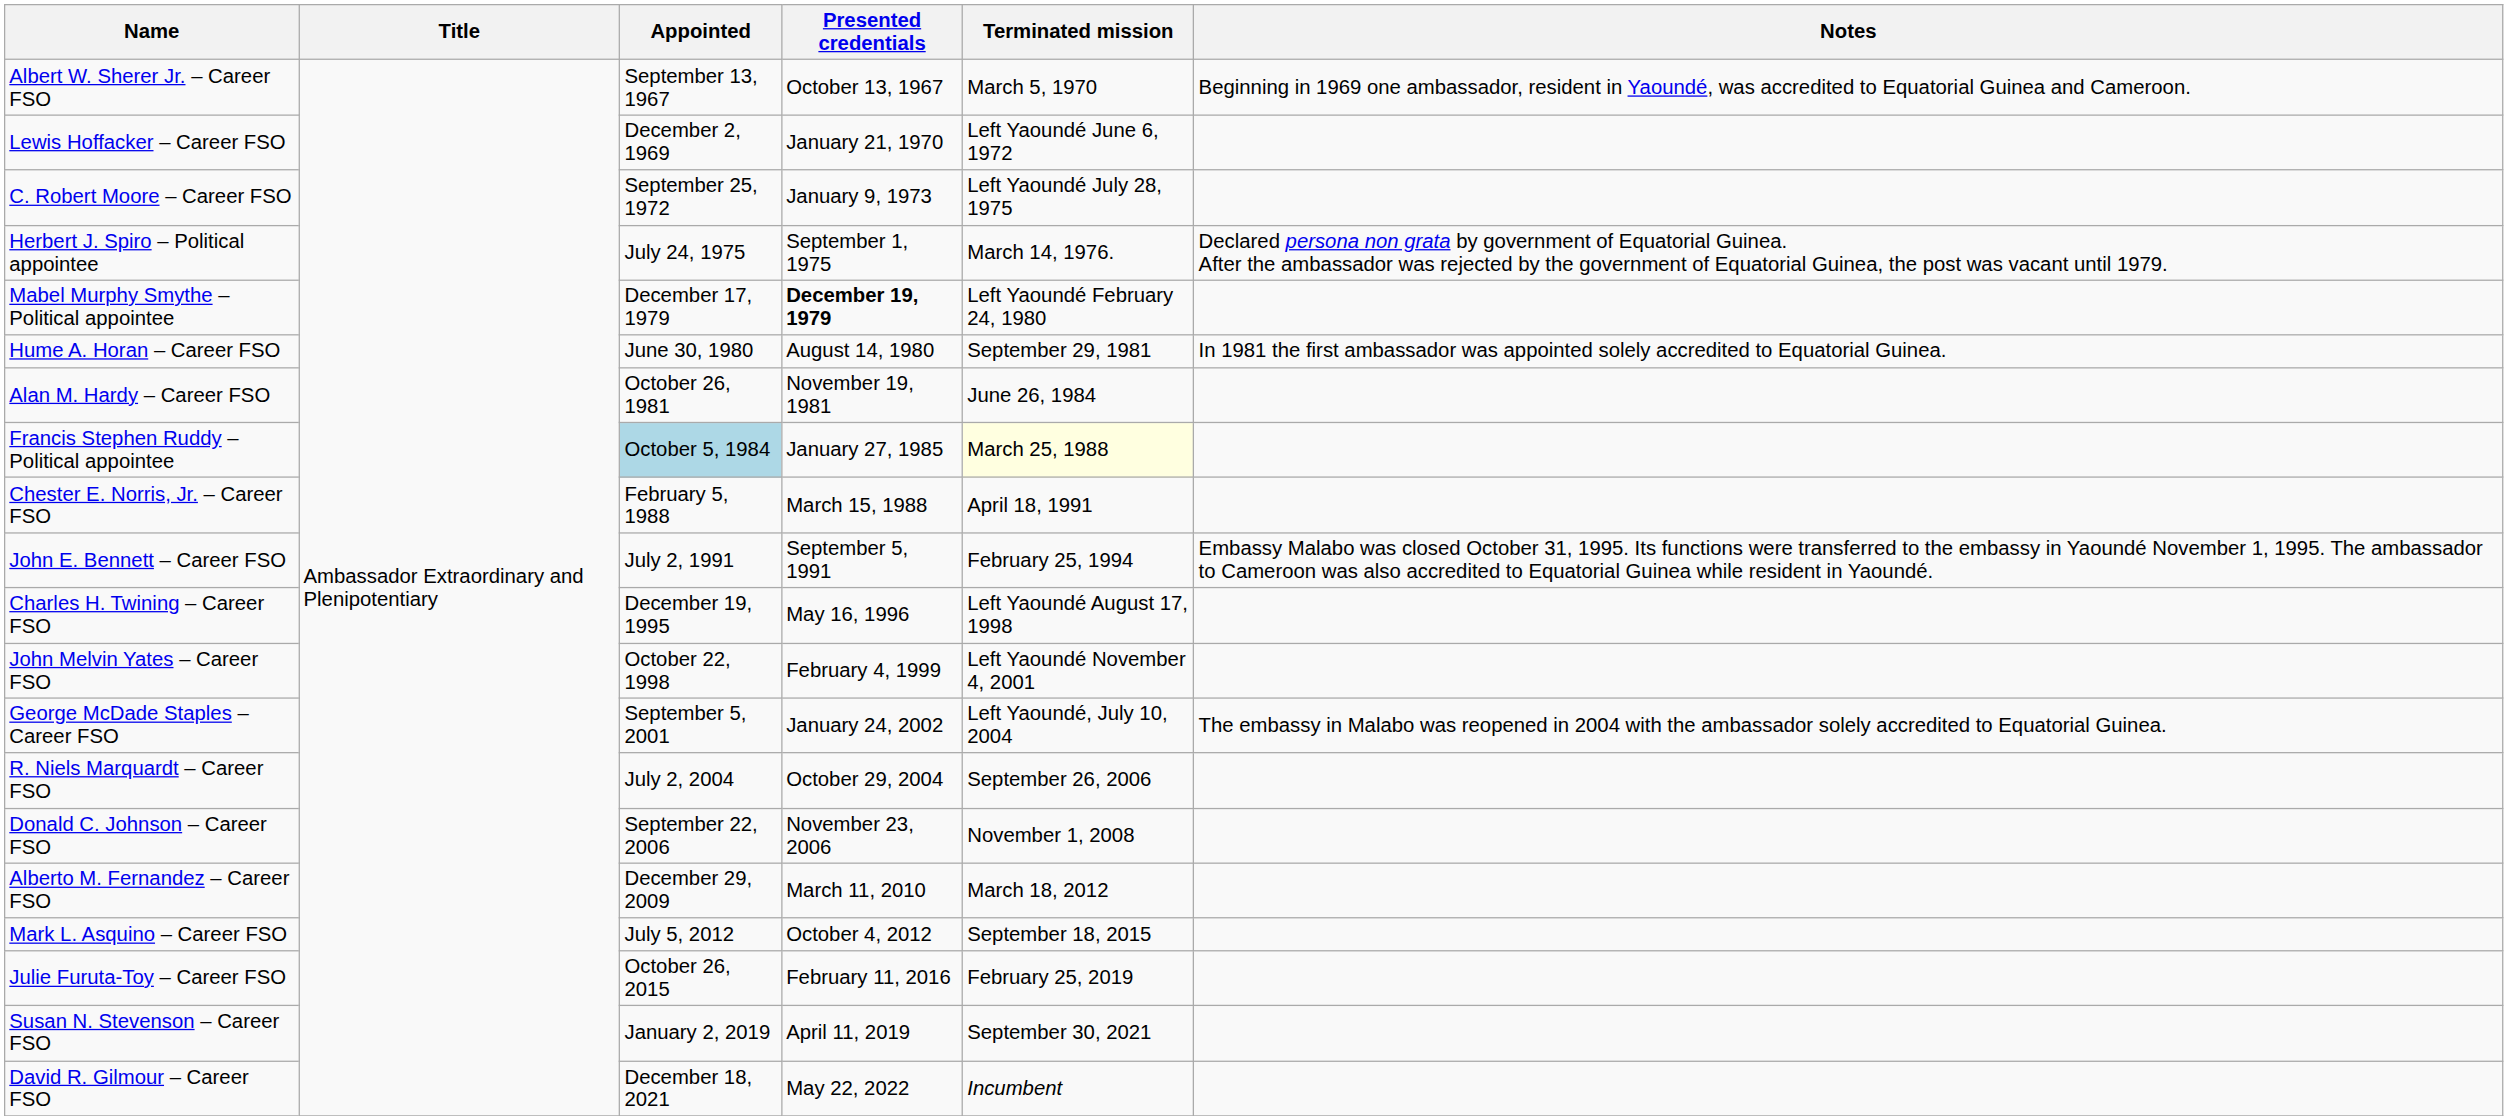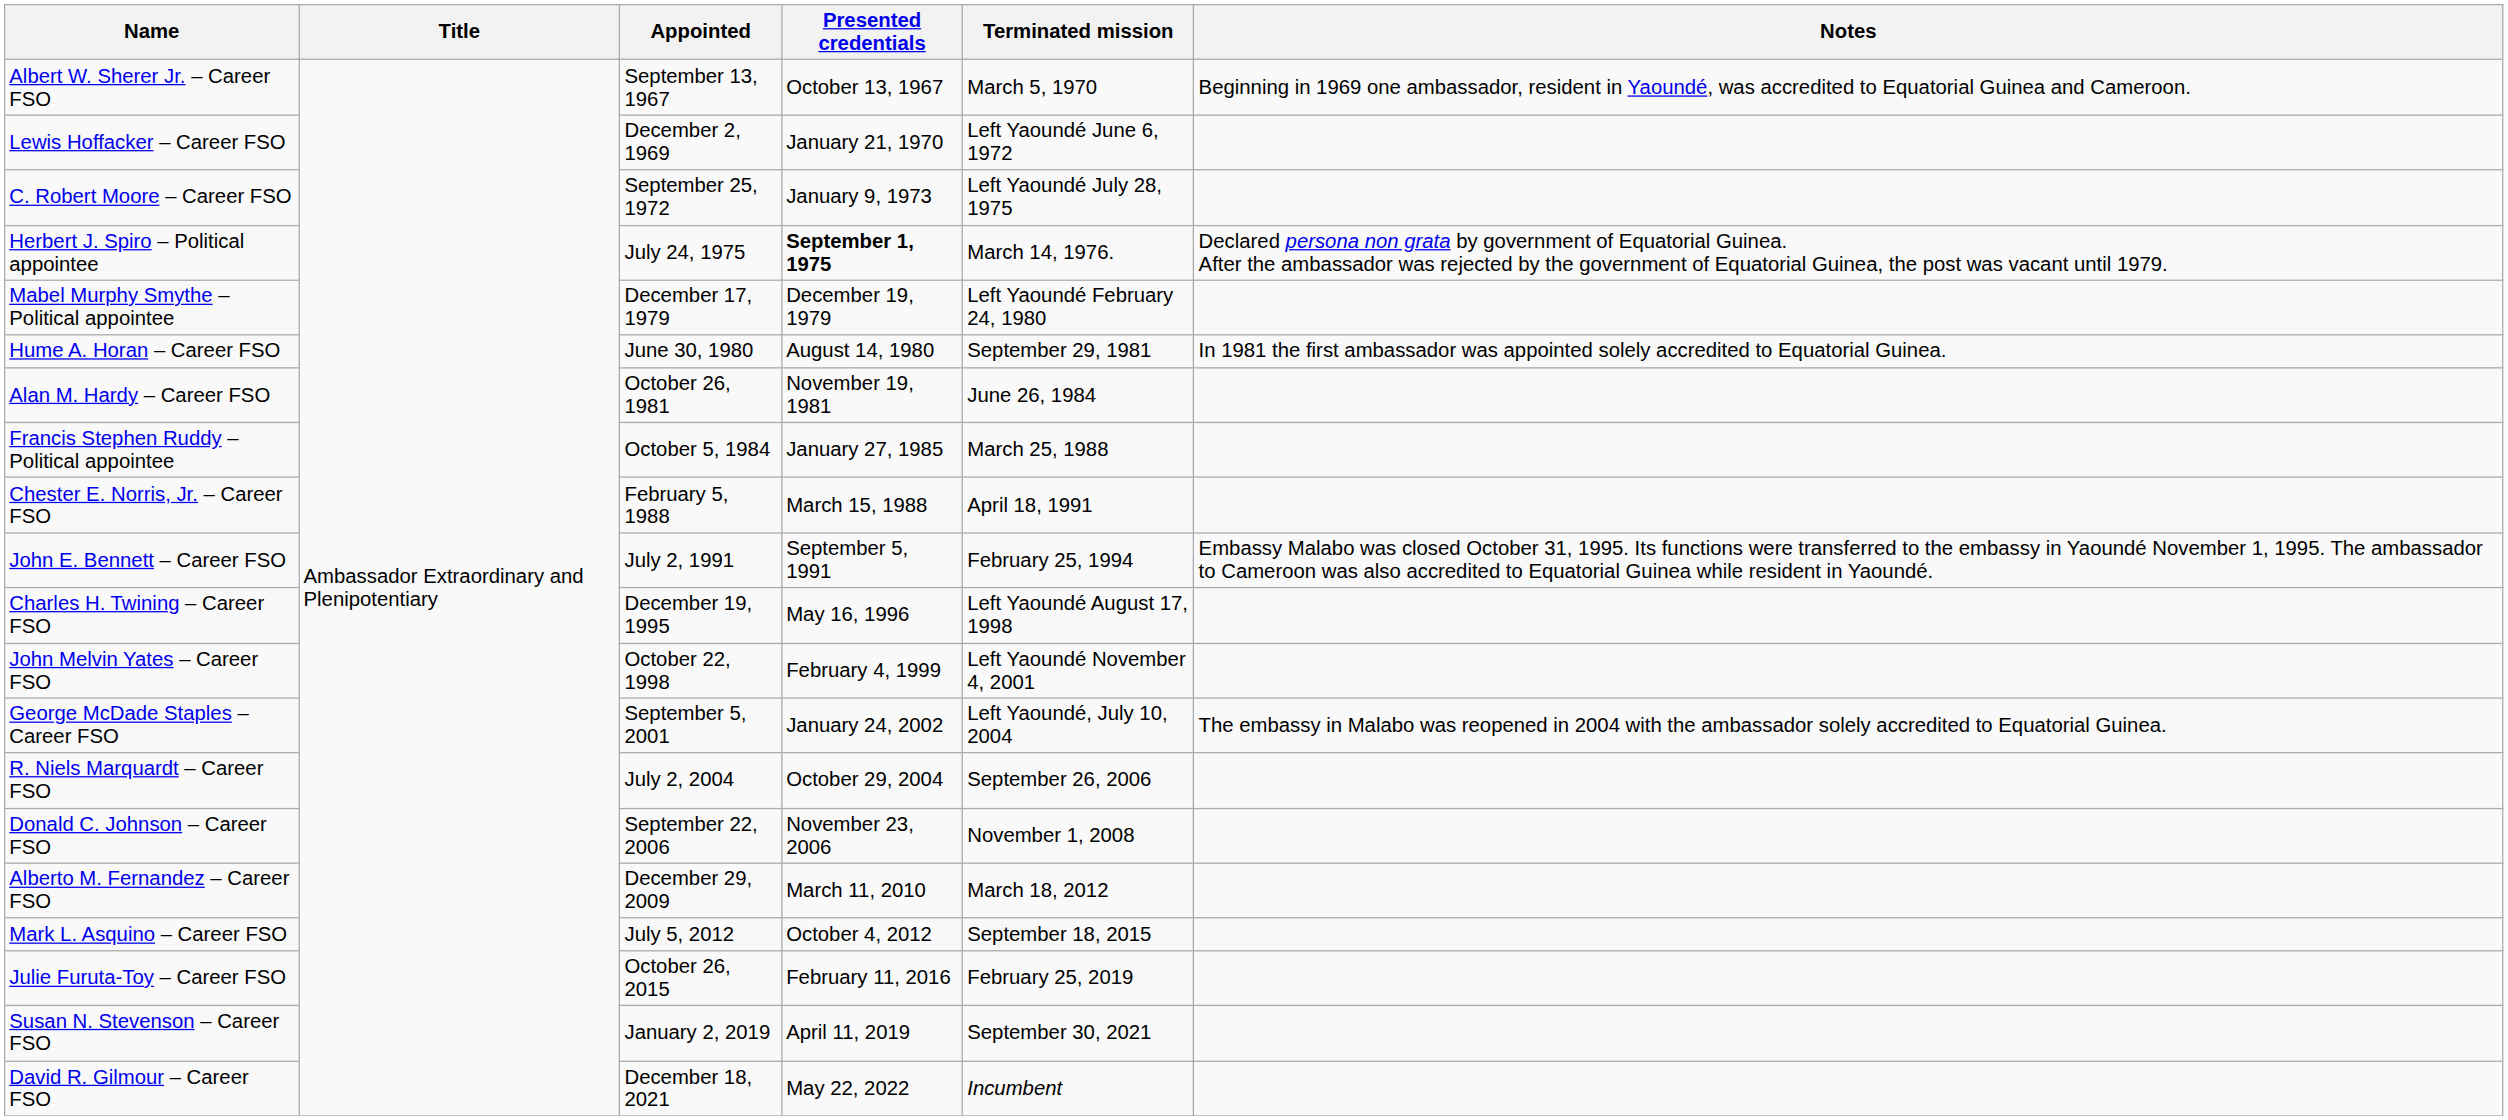Herbert J. Spiro – Political appointee | Presented credentials: normal -> bold
Mabel Murphy Smythe – Political appointee | Presented credentials: bold -> normal
Francis Stephen Ruddy – Political appointee | Appointed: lightblue background -> no background
Francis Stephen Ruddy – Political appointee | Terminated mission: lightyellow background -> no background
